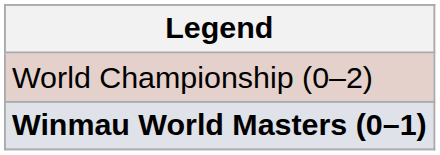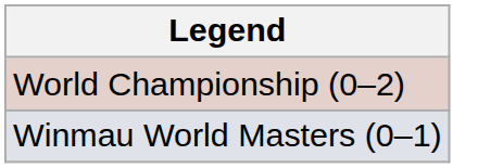row 3 | column 1: bold -> normal
